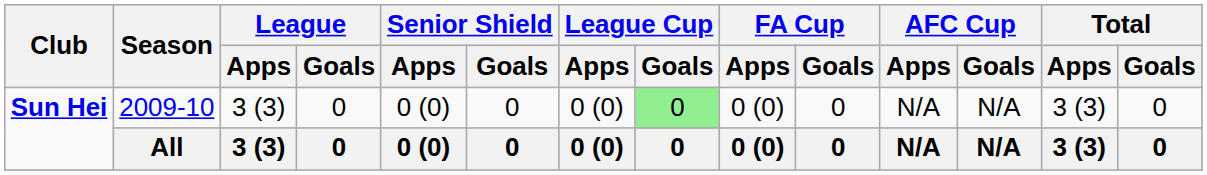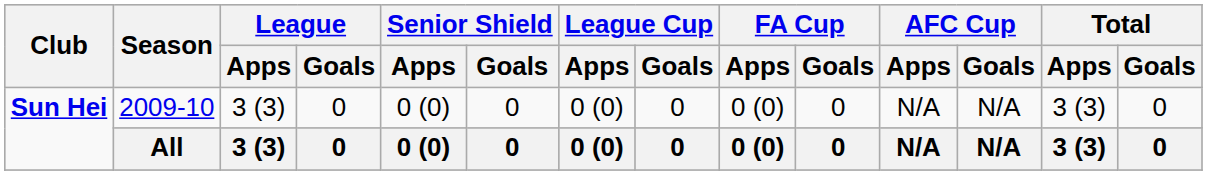Sun Hei / 2009-10 | League Cup / Goals: lightgreen background -> no background
